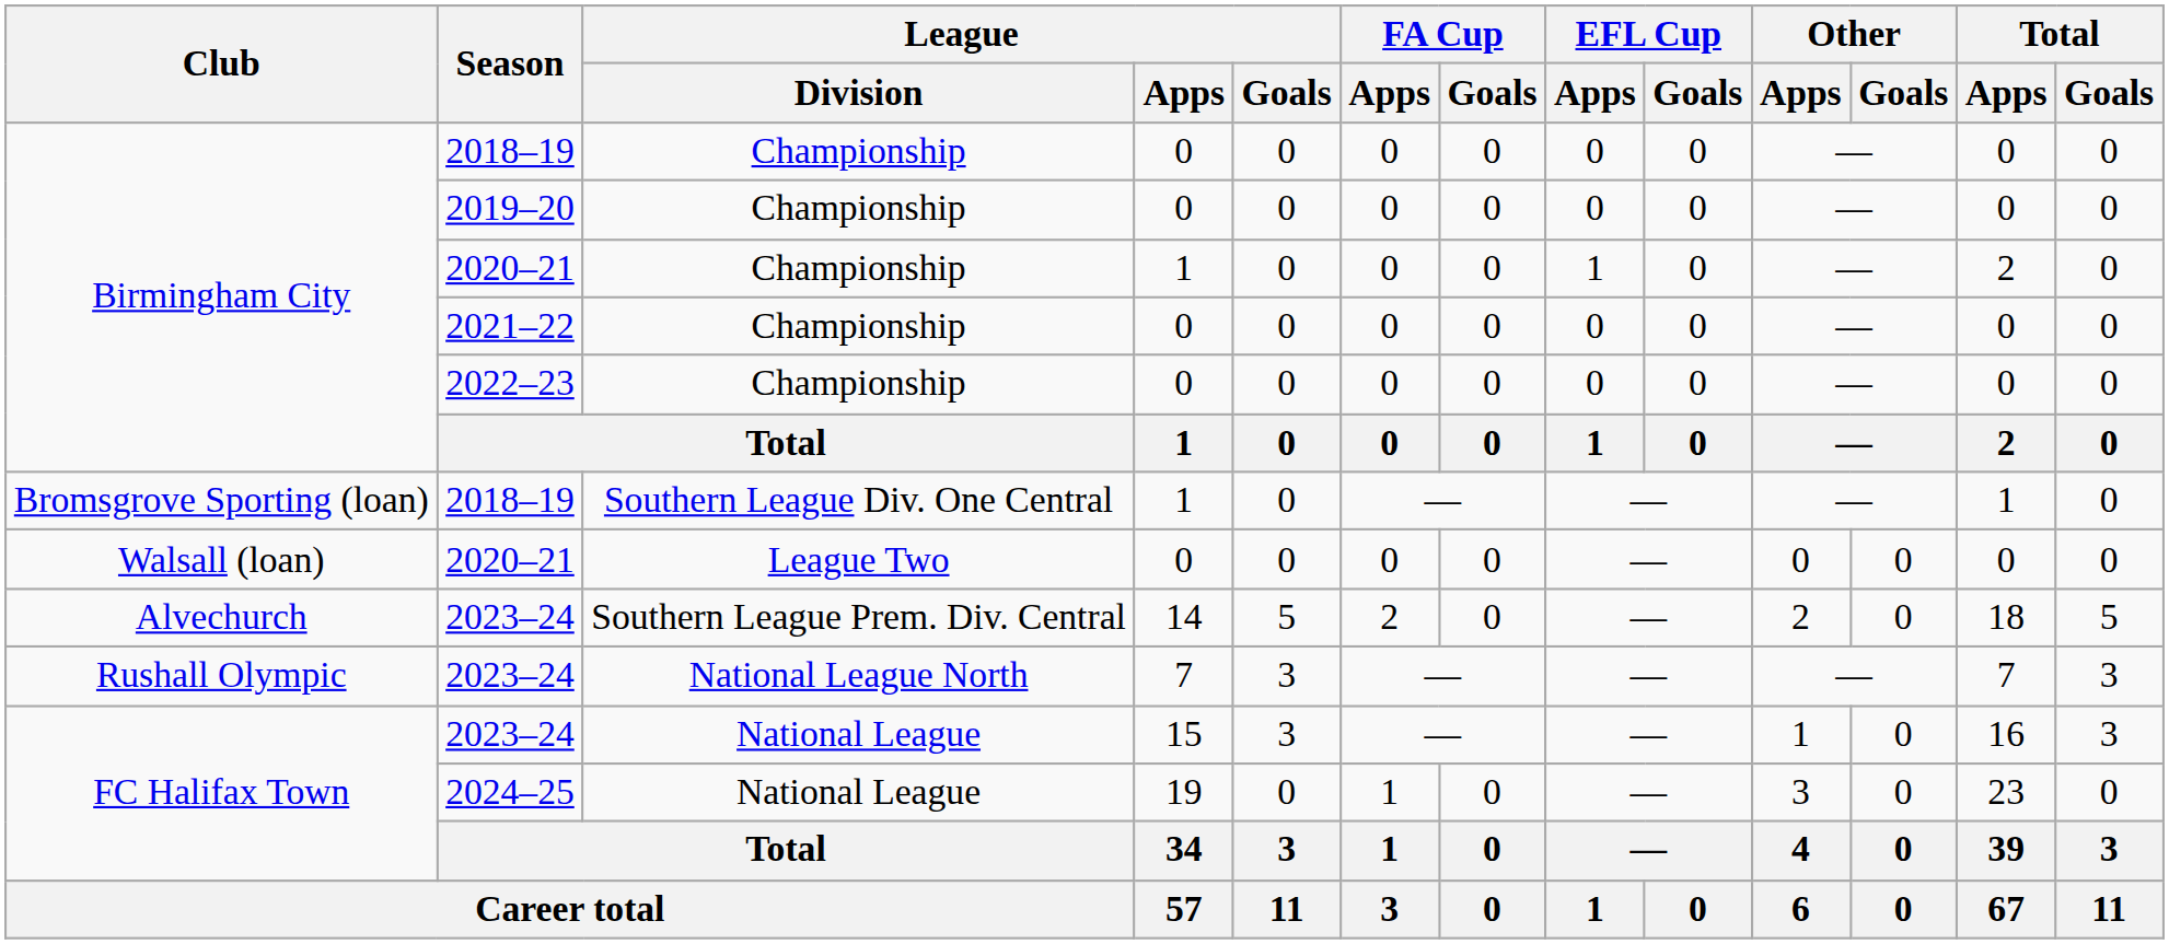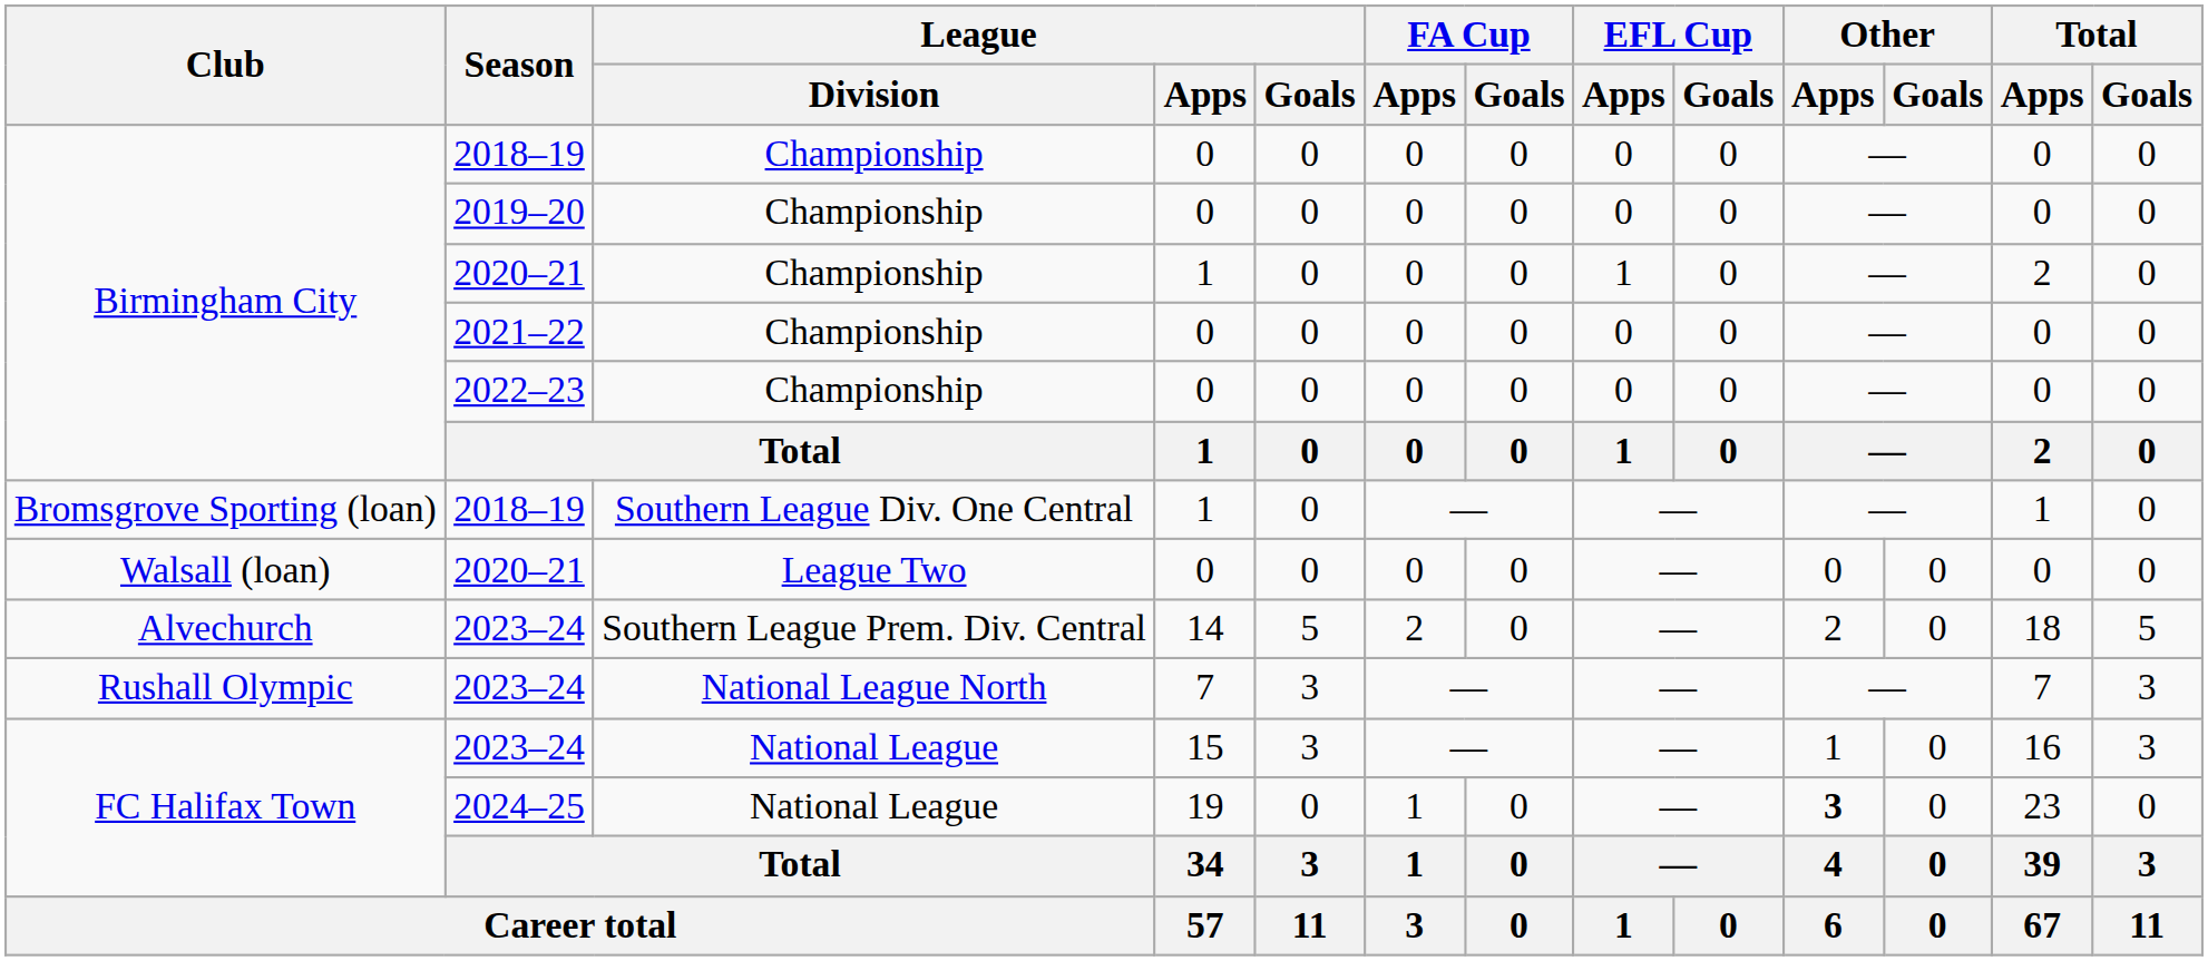2024–25 | Other / Apps: normal -> bold
